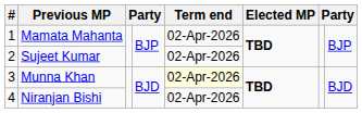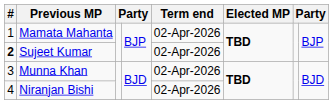Sujeet Kumar | #: normal -> bold
Munna Khan | Term end: lightyellow background -> no background
